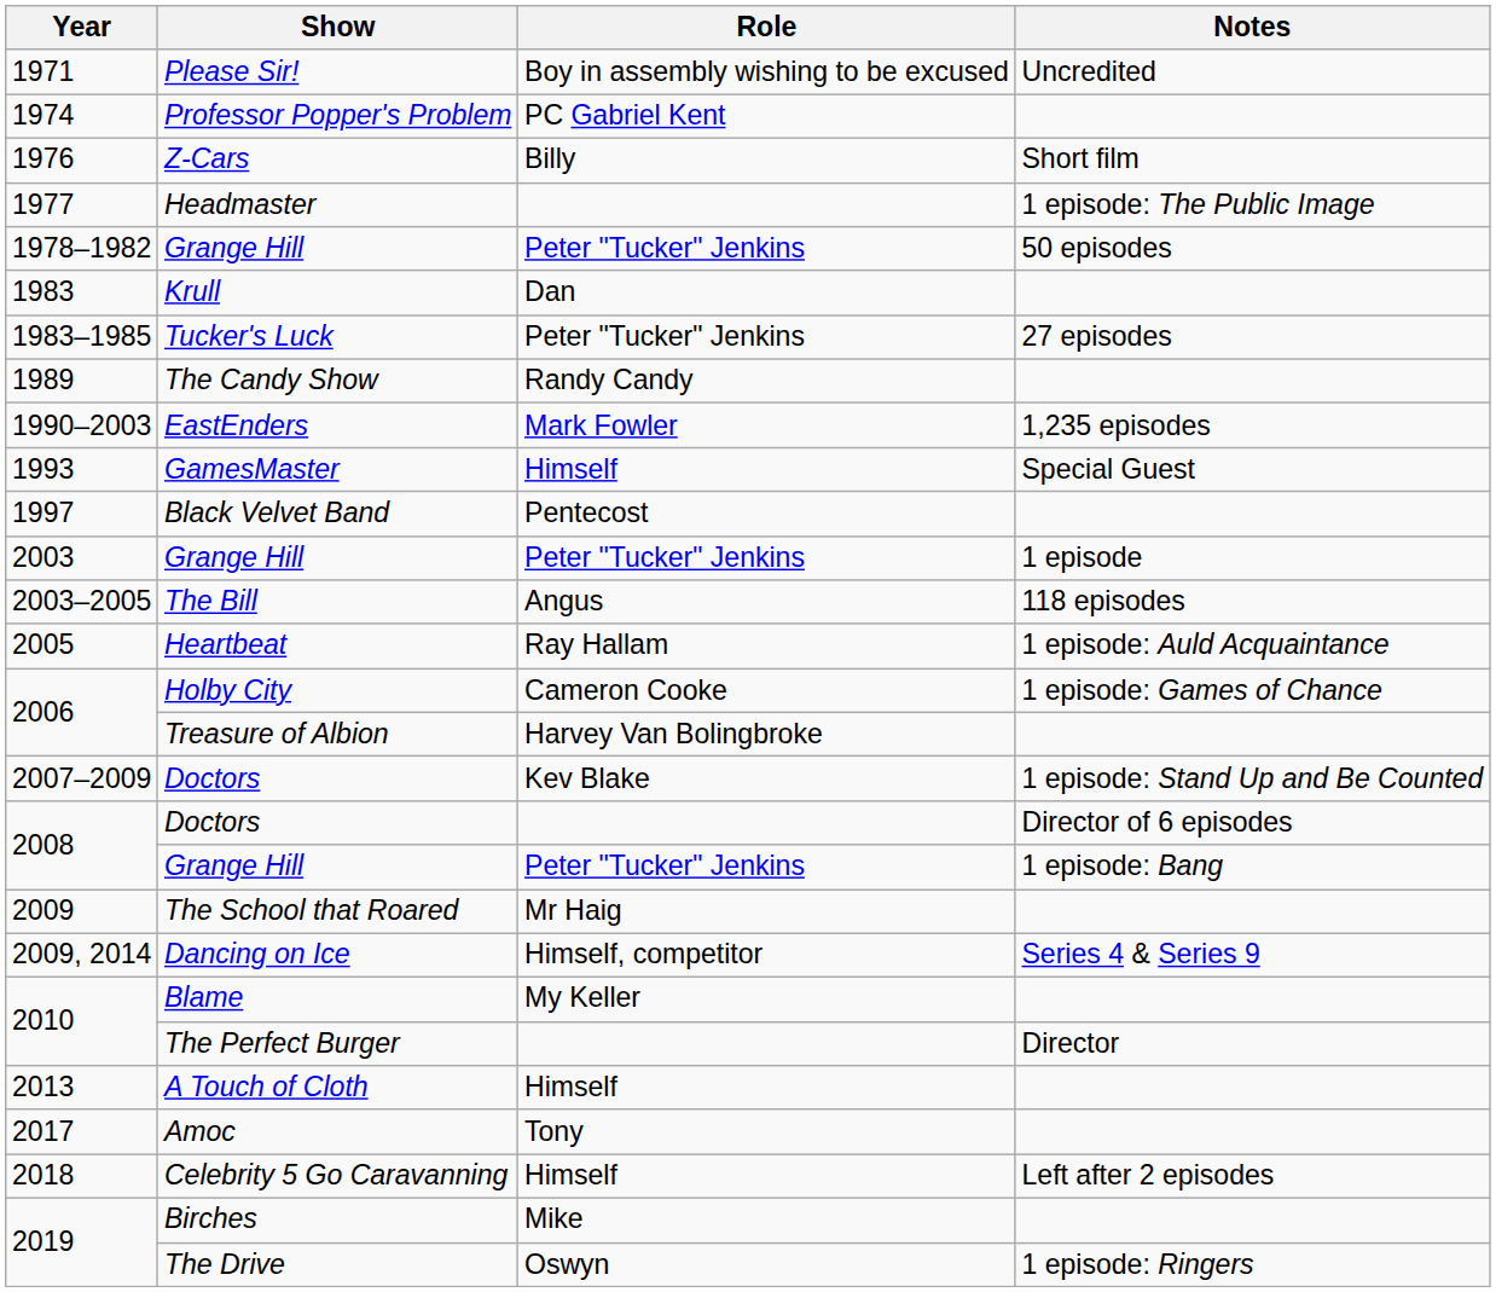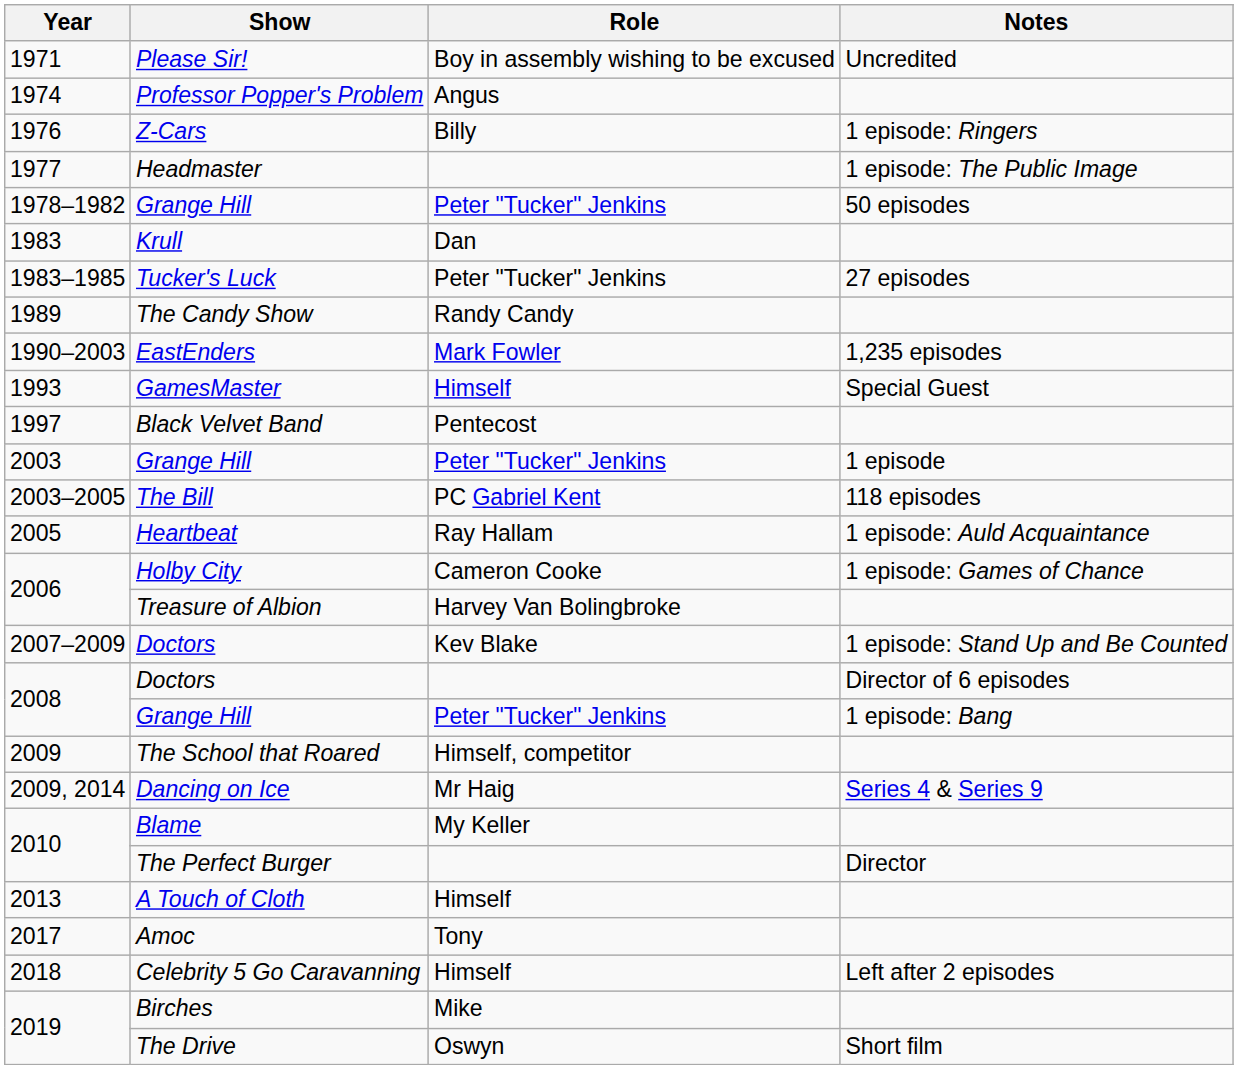Professor Popper's Problem | Role: PC Gabriel Kent -> Angus
Z-Cars | Notes: Short film -> 1 episode: Ringers
The Bill | Role: Angus -> PC Gabriel Kent
The School that Roared | Role: Mr Haig -> Himself, competitor
Dancing on Ice | Role: Himself, competitor -> Mr Haig
The Drive | Notes: 1 episode: Ringers -> Short film
